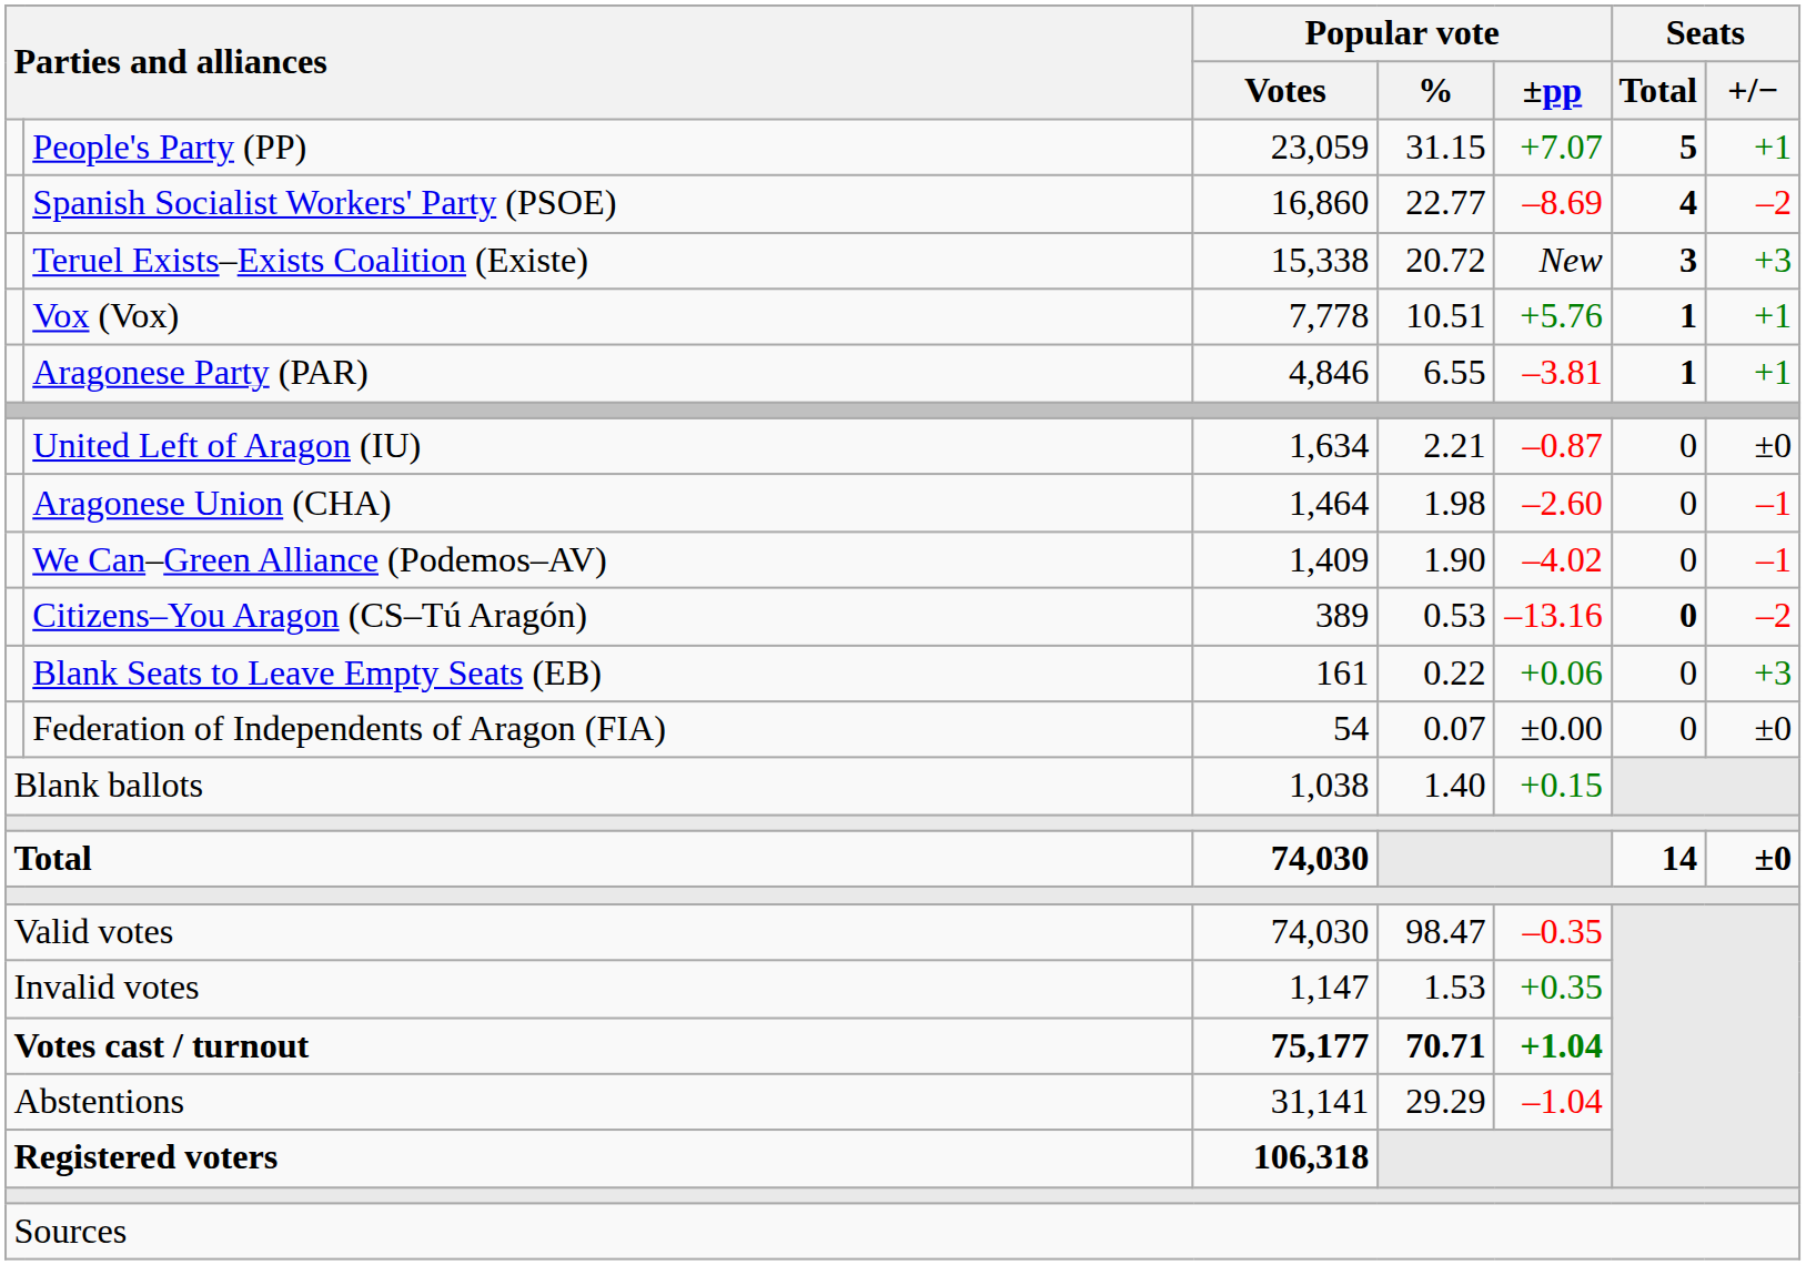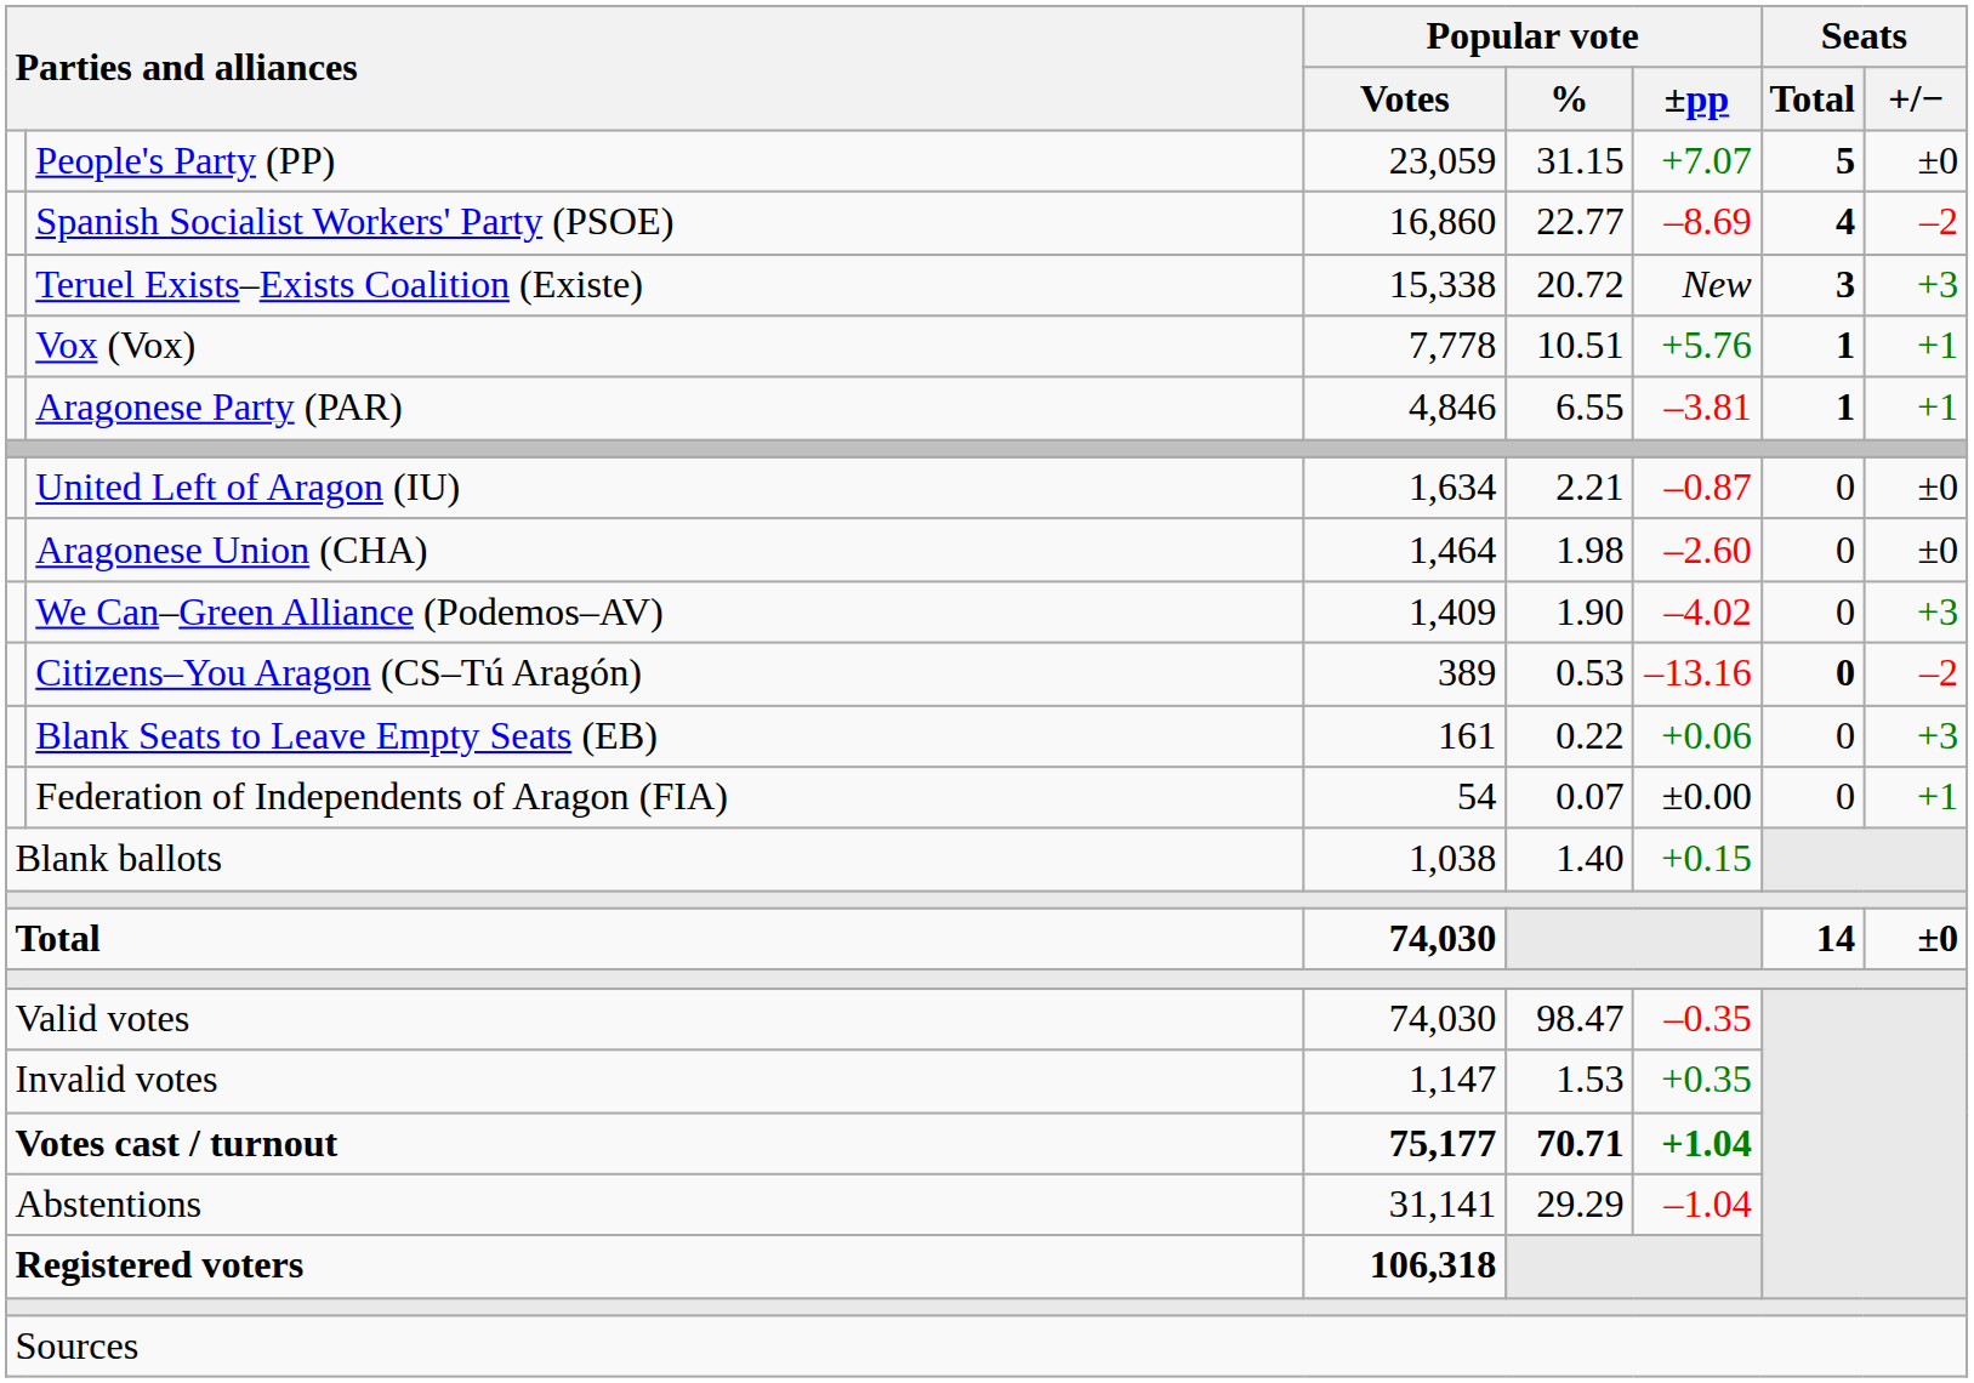People's Party (PP) | Seats / +/−: +1 -> ±0
Aragonese Union (CHA) | Seats / +/−: –1 -> ±0
We Can–Green Alliance (Podemos–AV) | Seats / +/−: –1 -> +3
Federation of Independents of Aragon (FIA) | Seats / +/−: ±0 -> +1
